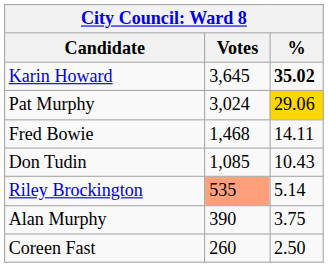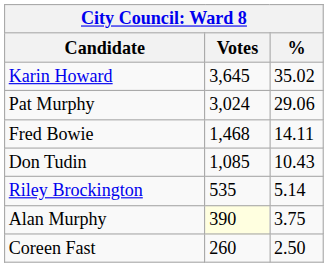Karin Howard | %: bold -> normal
Pat Murphy | %: gold background -> no background
Riley Brockington | Votes: lightsalmon background -> no background
Alan Murphy | Votes: no background -> lightyellow background
